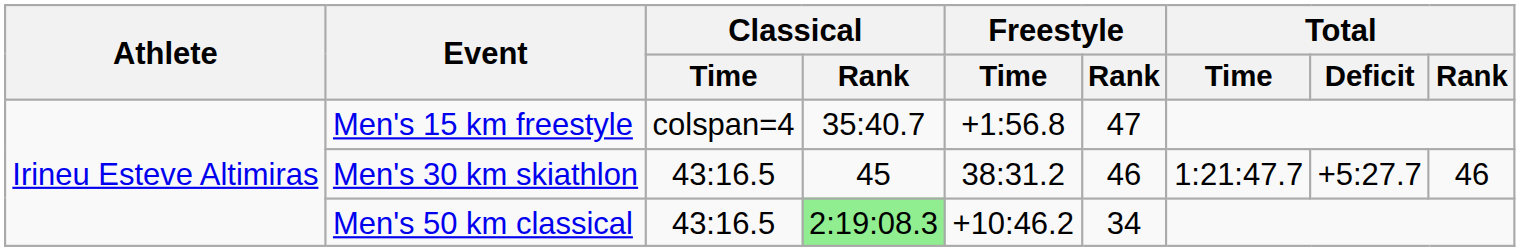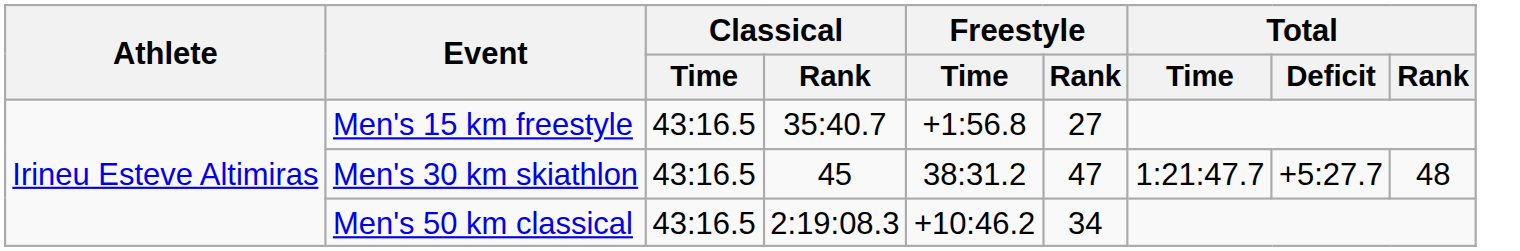Men's 15 km freestyle | Classical / Time: colspan=4 -> 43:16.5
Men's 15 km freestyle | Freestyle / Rank: 47 -> 27
Men's 30 km skiathlon | Freestyle / Rank: 46 -> 47
Men's 30 km skiathlon | Total / Rank: 46 -> 48
Men's 50 km classical | Classical / Rank: lightgreen background -> no background
